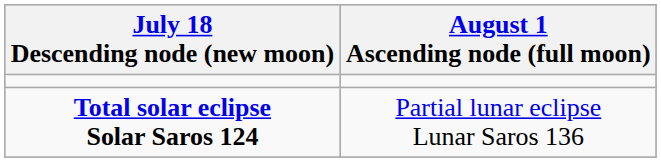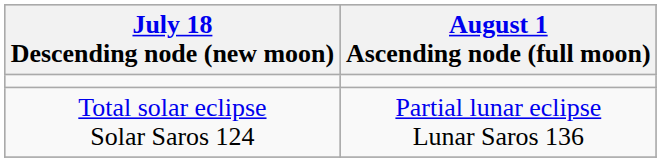row 3 | July 18 Descending node (new moon): bold -> normal
